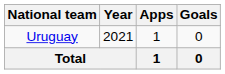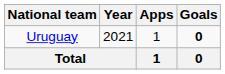Uruguay | Goals: normal -> bold
